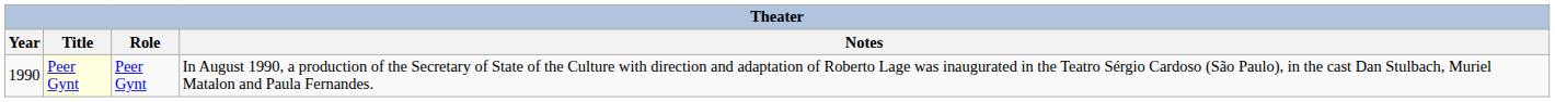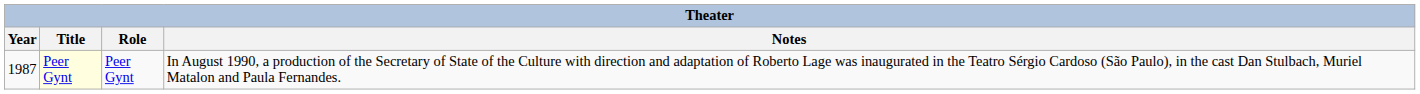row 3 | Year: 1990 -> 1987
